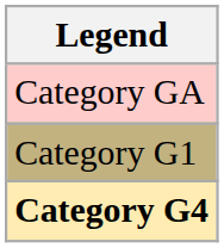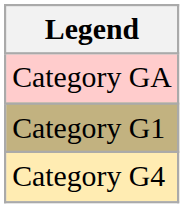row 4 | column 1: bold -> normal
